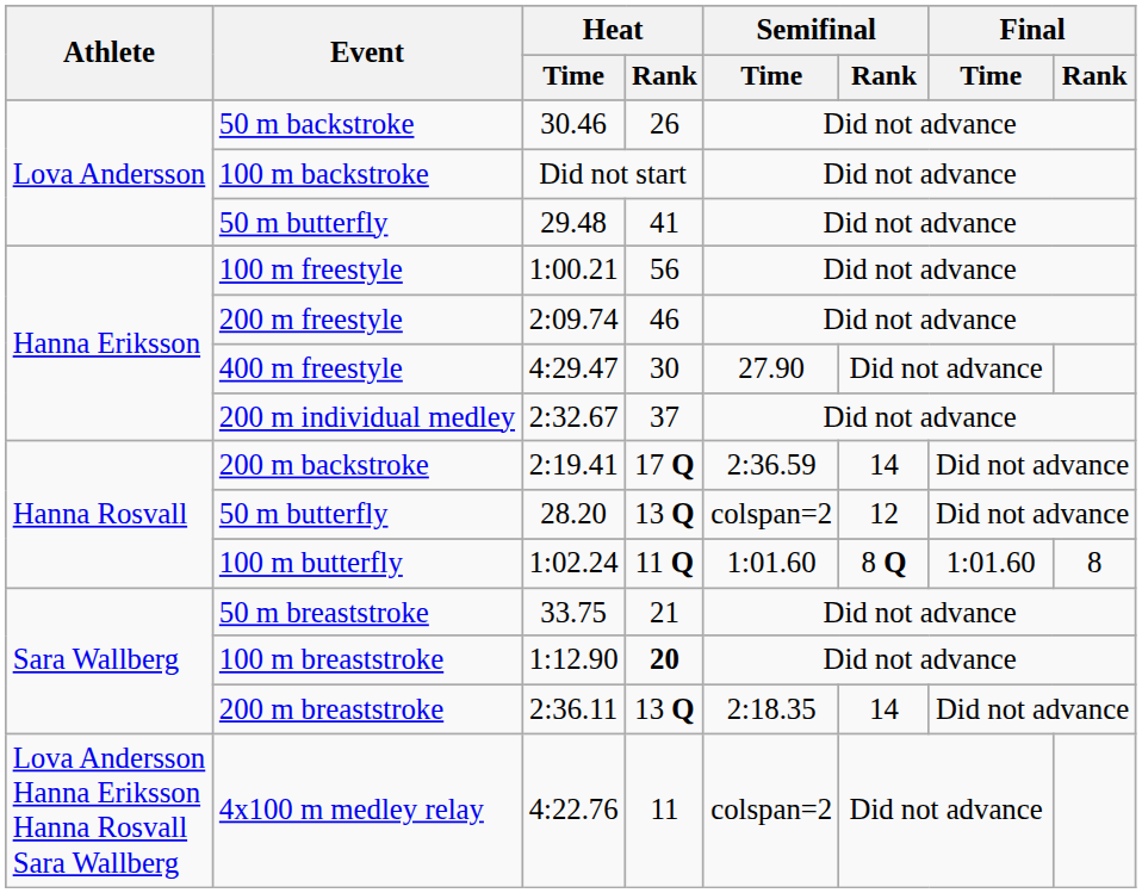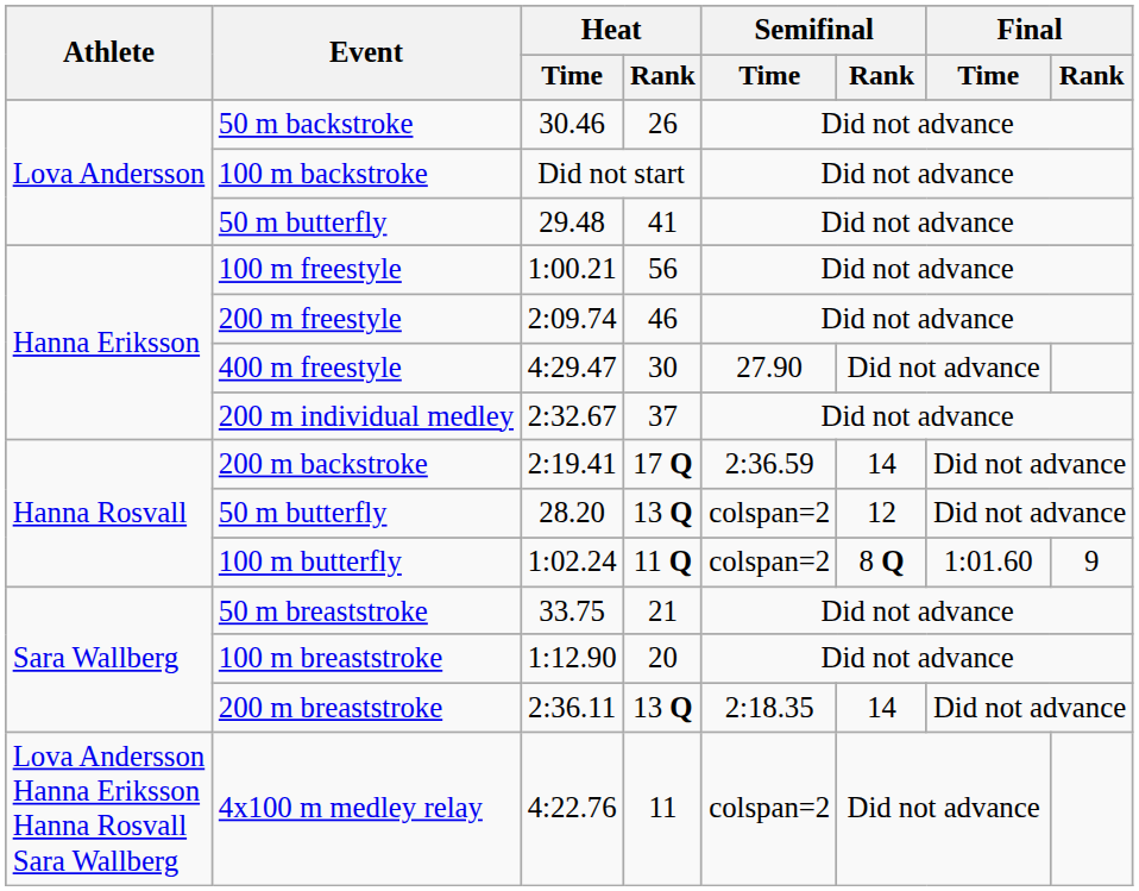100 m butterfly | Semifinal / Time: 1:01.60 -> colspan=2
100 m butterfly | Final / Rank: 8 -> 9
100 m breaststroke | Heat / Rank: bold -> normal
